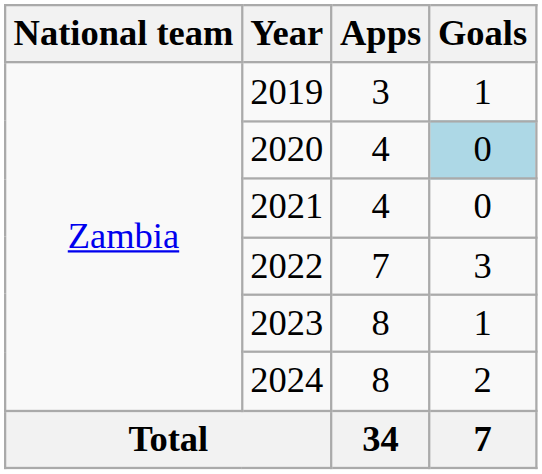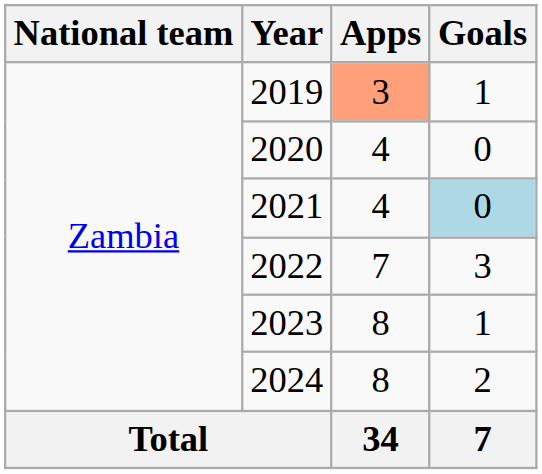2019 | Apps: no background -> lightsalmon background
2020 | Goals: lightblue background -> no background
2021 | Goals: no background -> lightblue background
